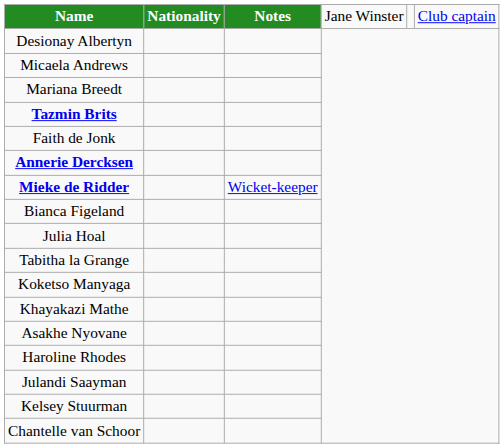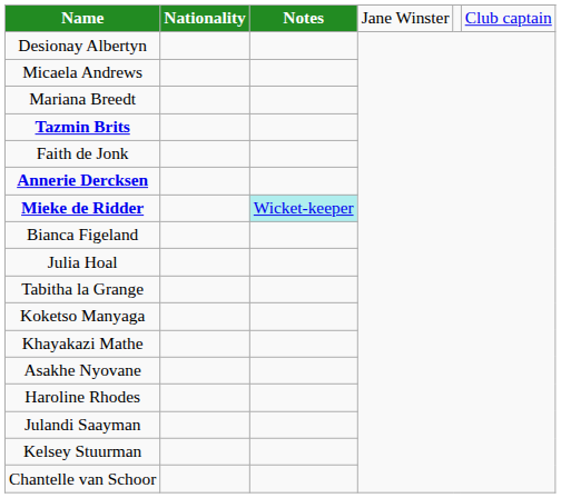Mieke de Ridder | Notes: no background -> paleturquoise background
